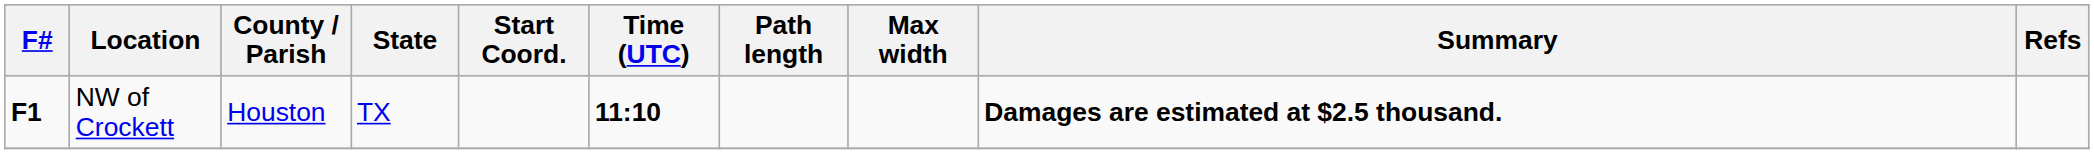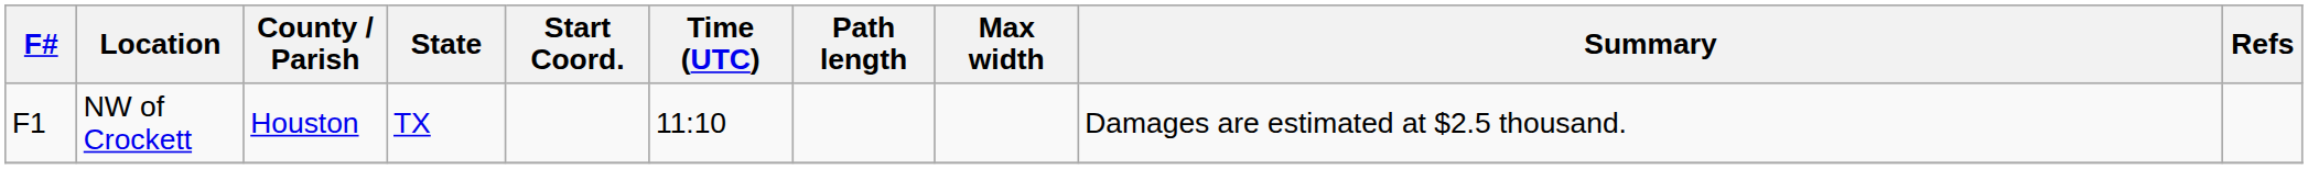NW of Crockett | F#: bold -> normal
NW of Crockett | Time (UTC): bold -> normal
NW of Crockett | Summary: bold -> normal
